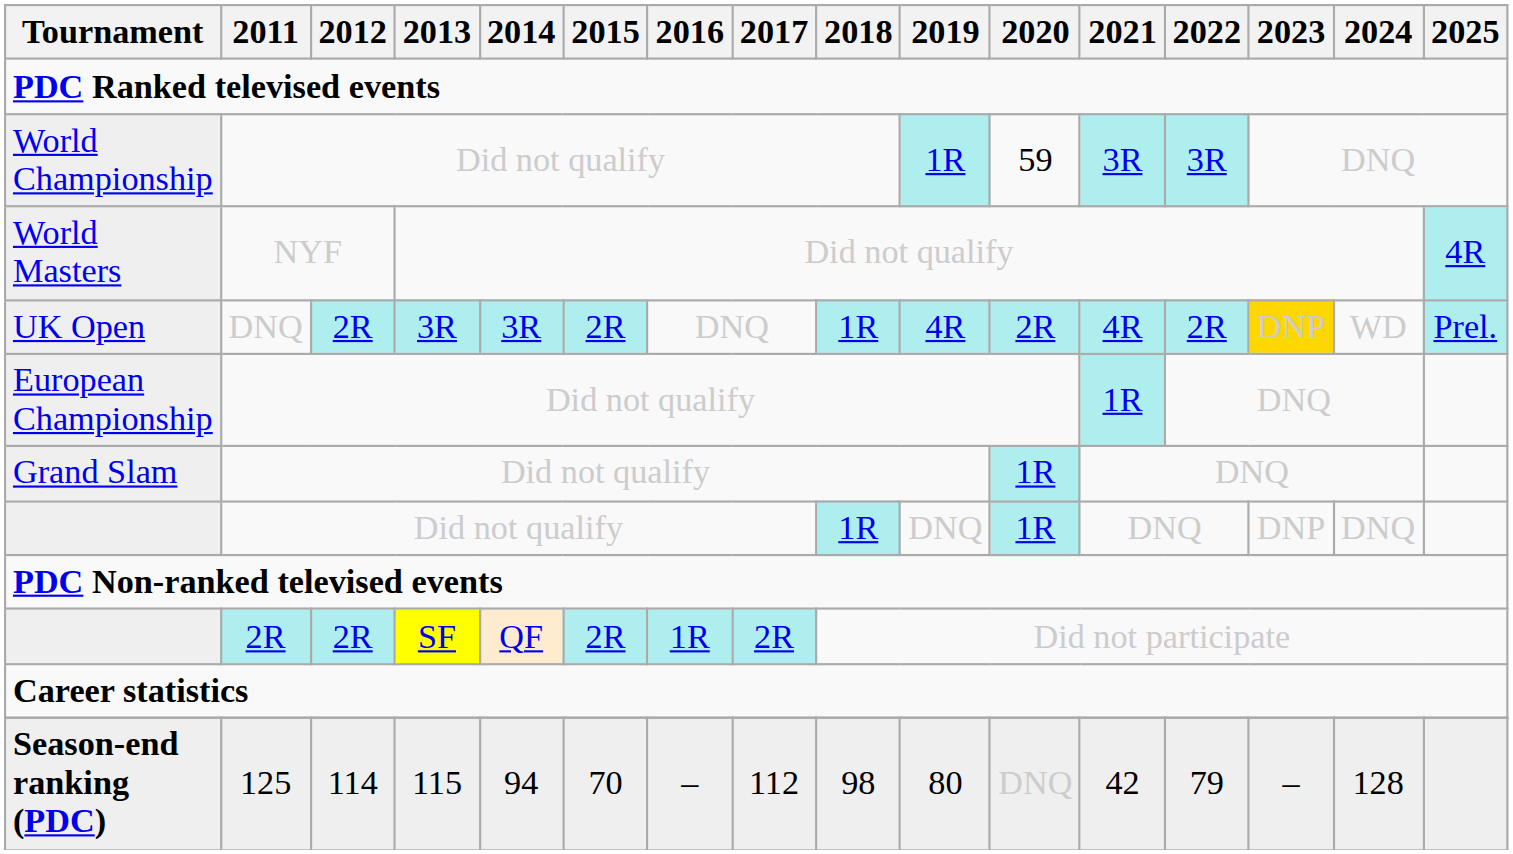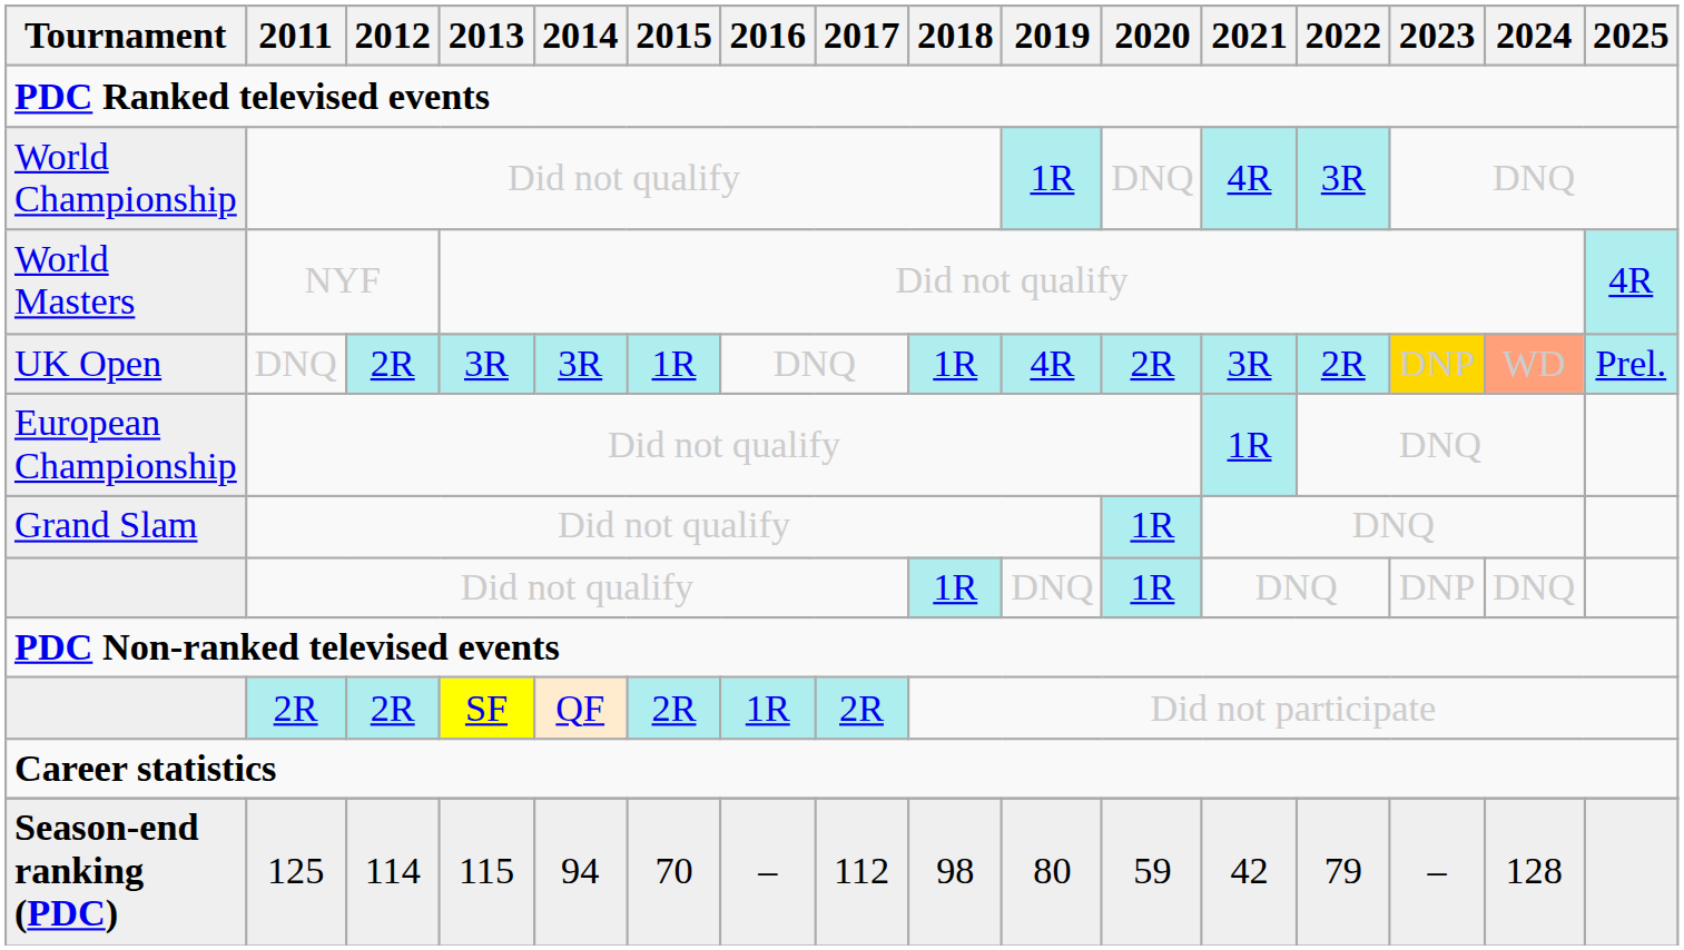World Championship | 2020: 59 -> DNQ
World Championship | 2021: 3R -> 4R
UK Open | 2015: 2R -> 1R
UK Open | 2021: 4R -> 3R
UK Open | 2024: no background -> lightsalmon background
Season-end ranking (PDC) | 2020: DNQ -> 59
